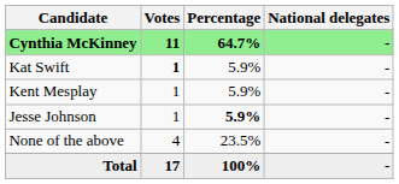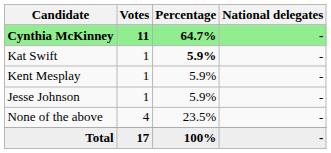Kat Swift | Votes: bold -> normal
Kat Swift | Percentage: normal -> bold
Jesse Johnson | Percentage: bold -> normal
